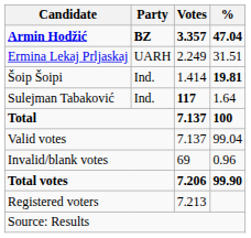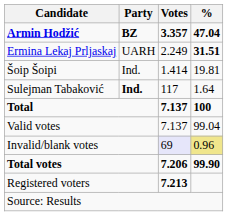Ermina Lekaj Prljaskaj | %: normal -> bold
Šoip Šoipi | %: bold -> normal
Sulejman Tabaković | Party: normal -> bold
Sulejman Tabaković | Votes: bold -> normal
Invalid/blank votes | Votes: no background -> lavender background
Invalid/blank votes | %: no background -> khaki background
Registered voters | Votes: normal -> bold
